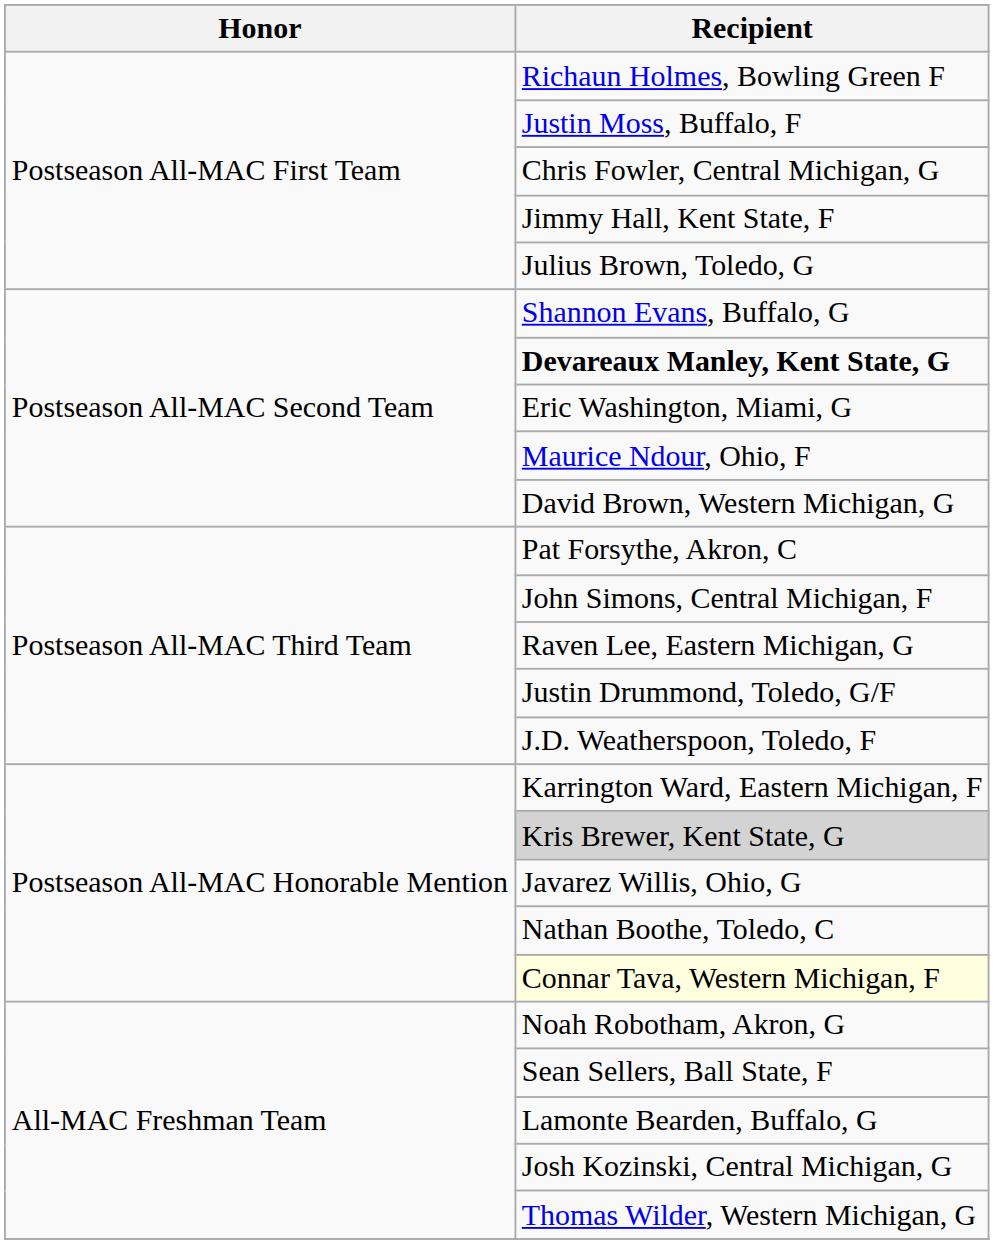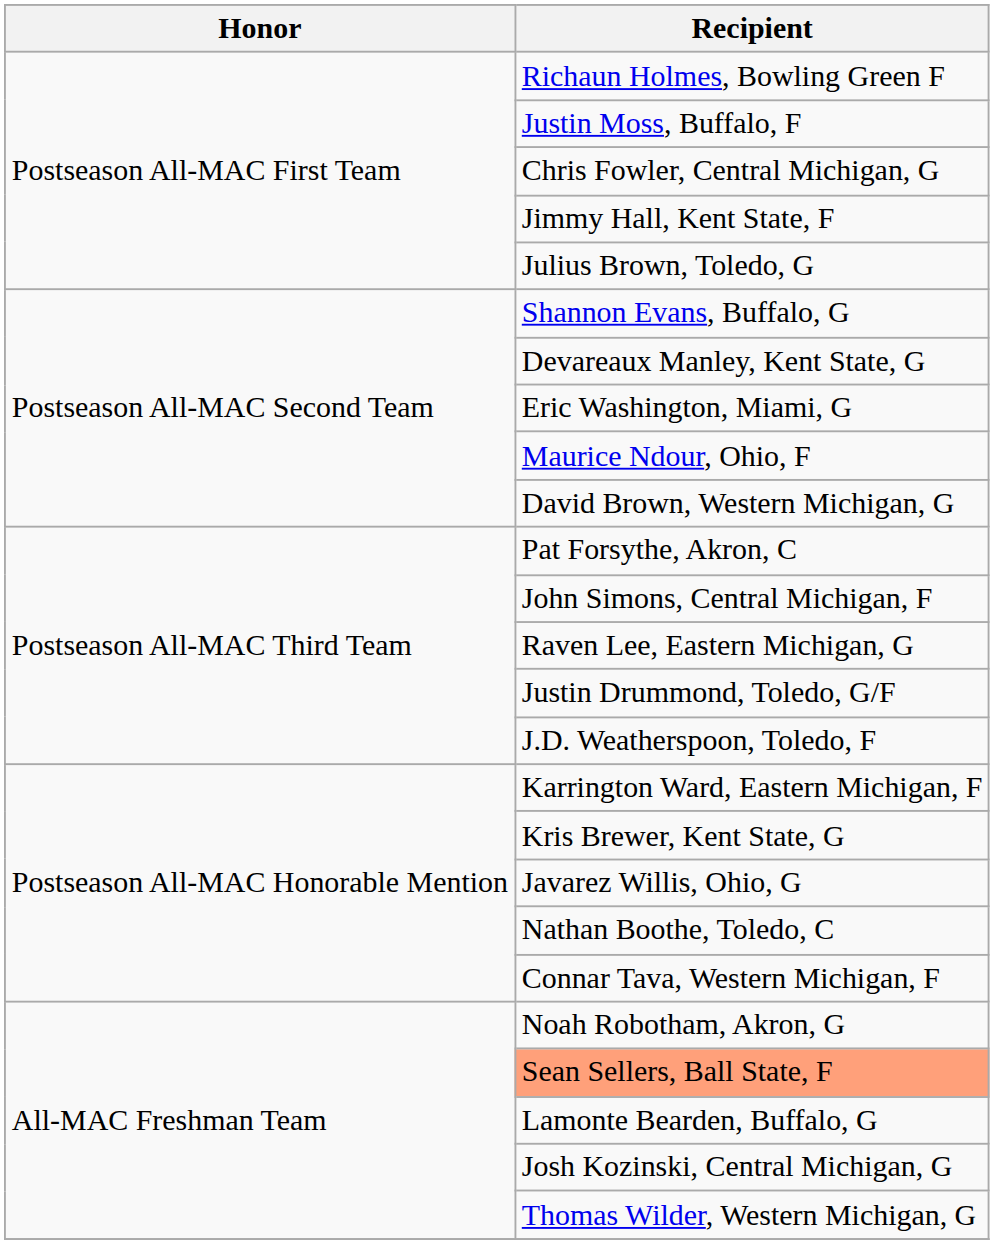row 8 | Recipient: bold -> normal
row 18 | Recipient: lightgrey background -> no background
row 21 | Recipient: lightyellow background -> no background
row 23 | Recipient: no background -> lightsalmon background
